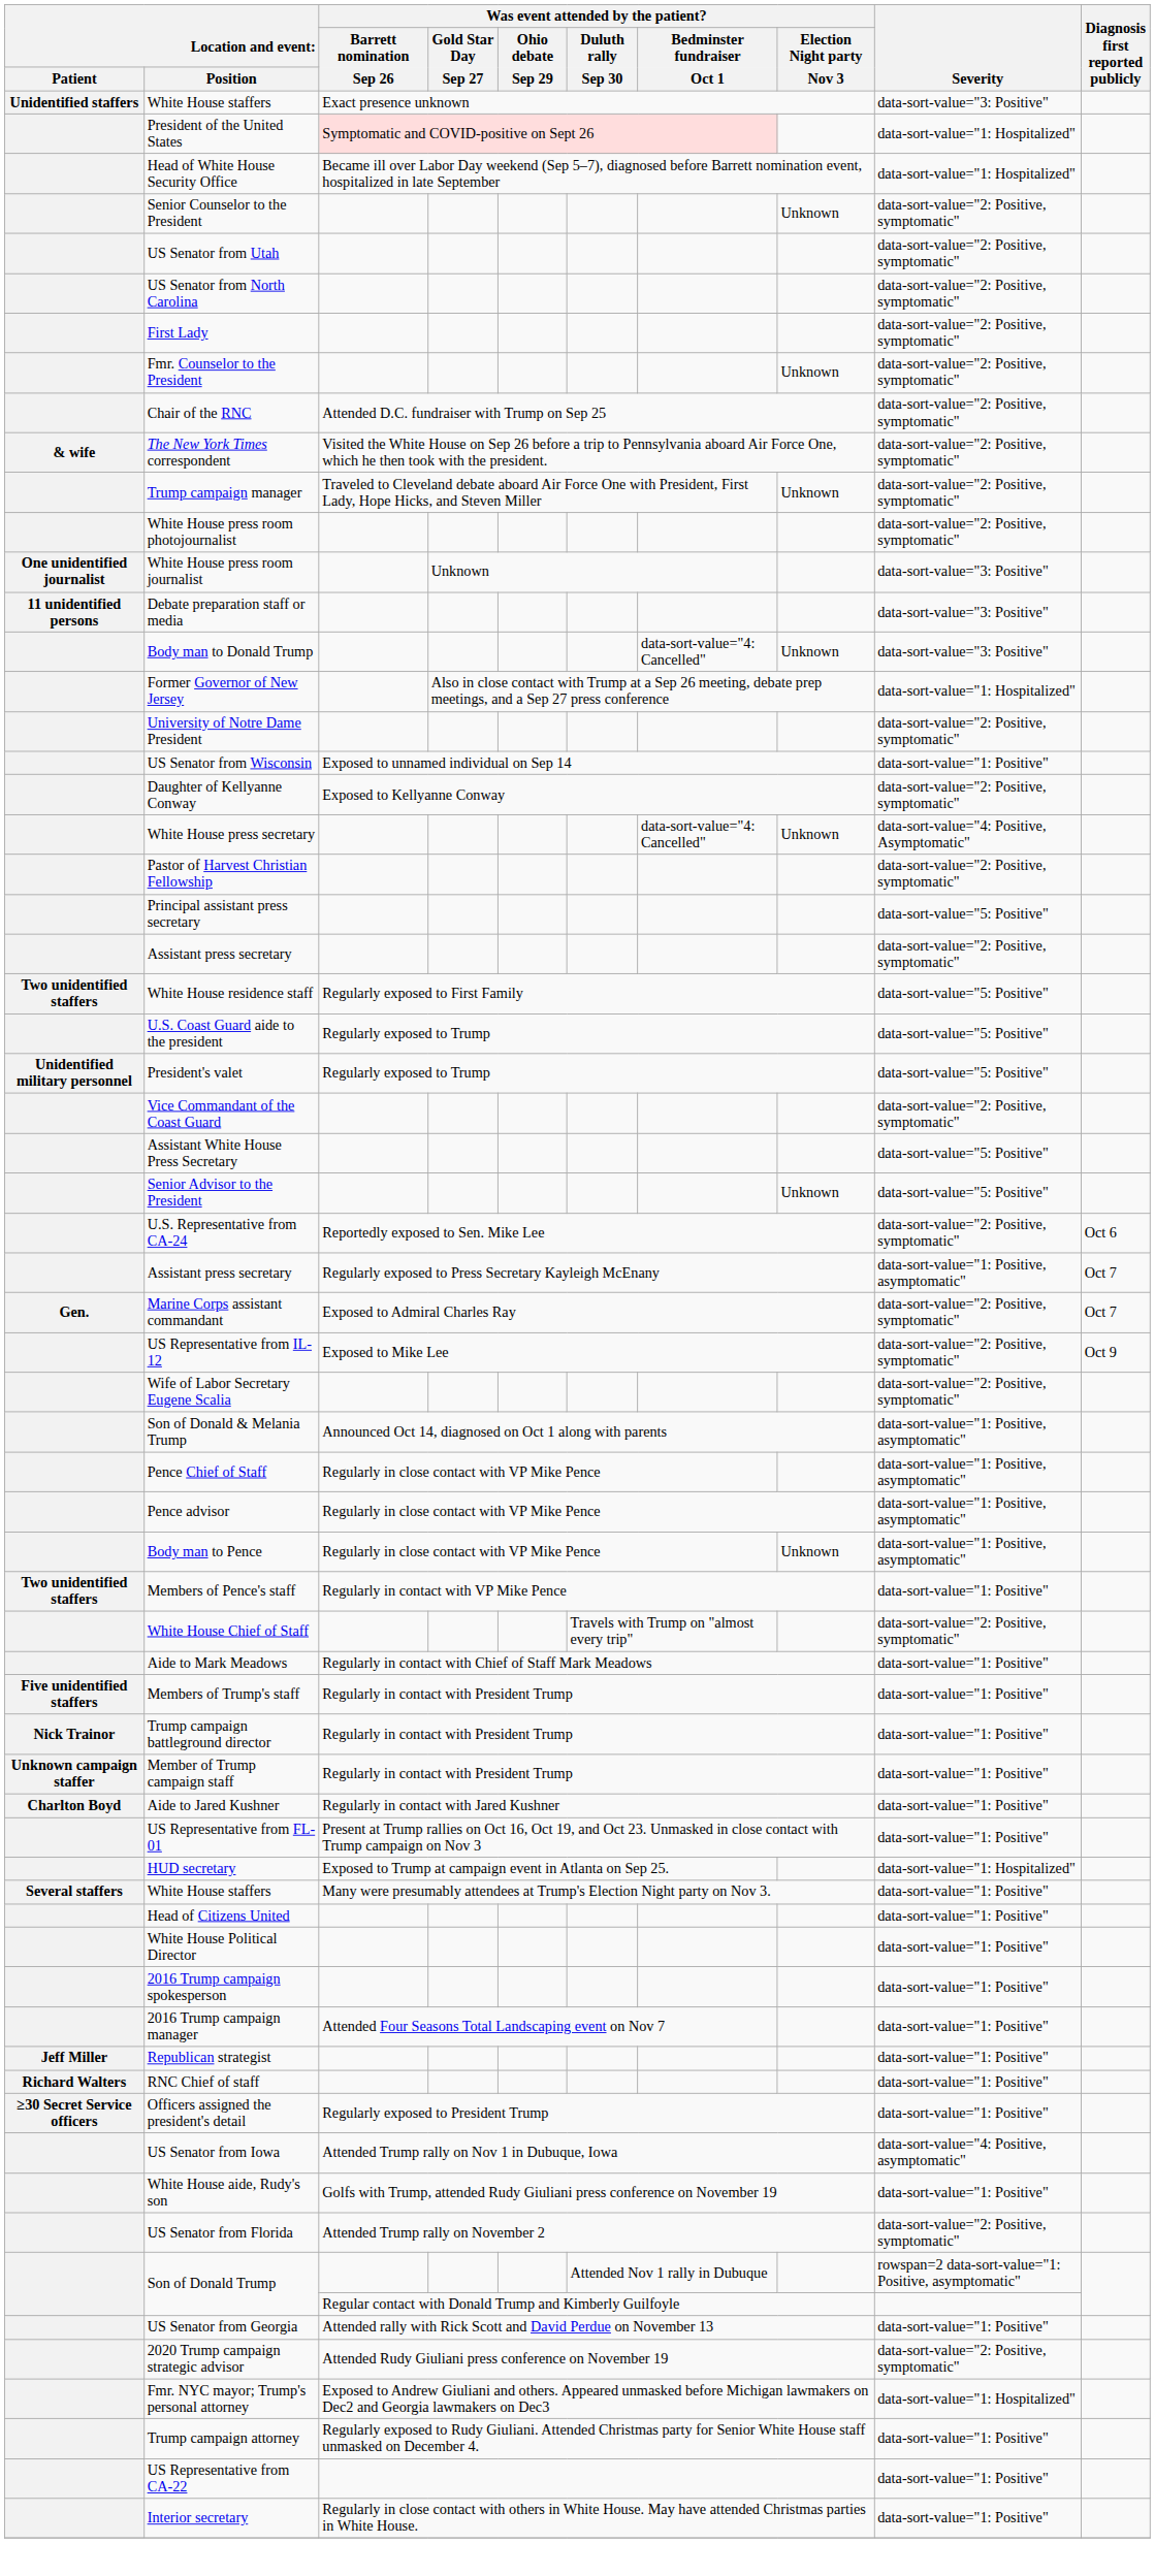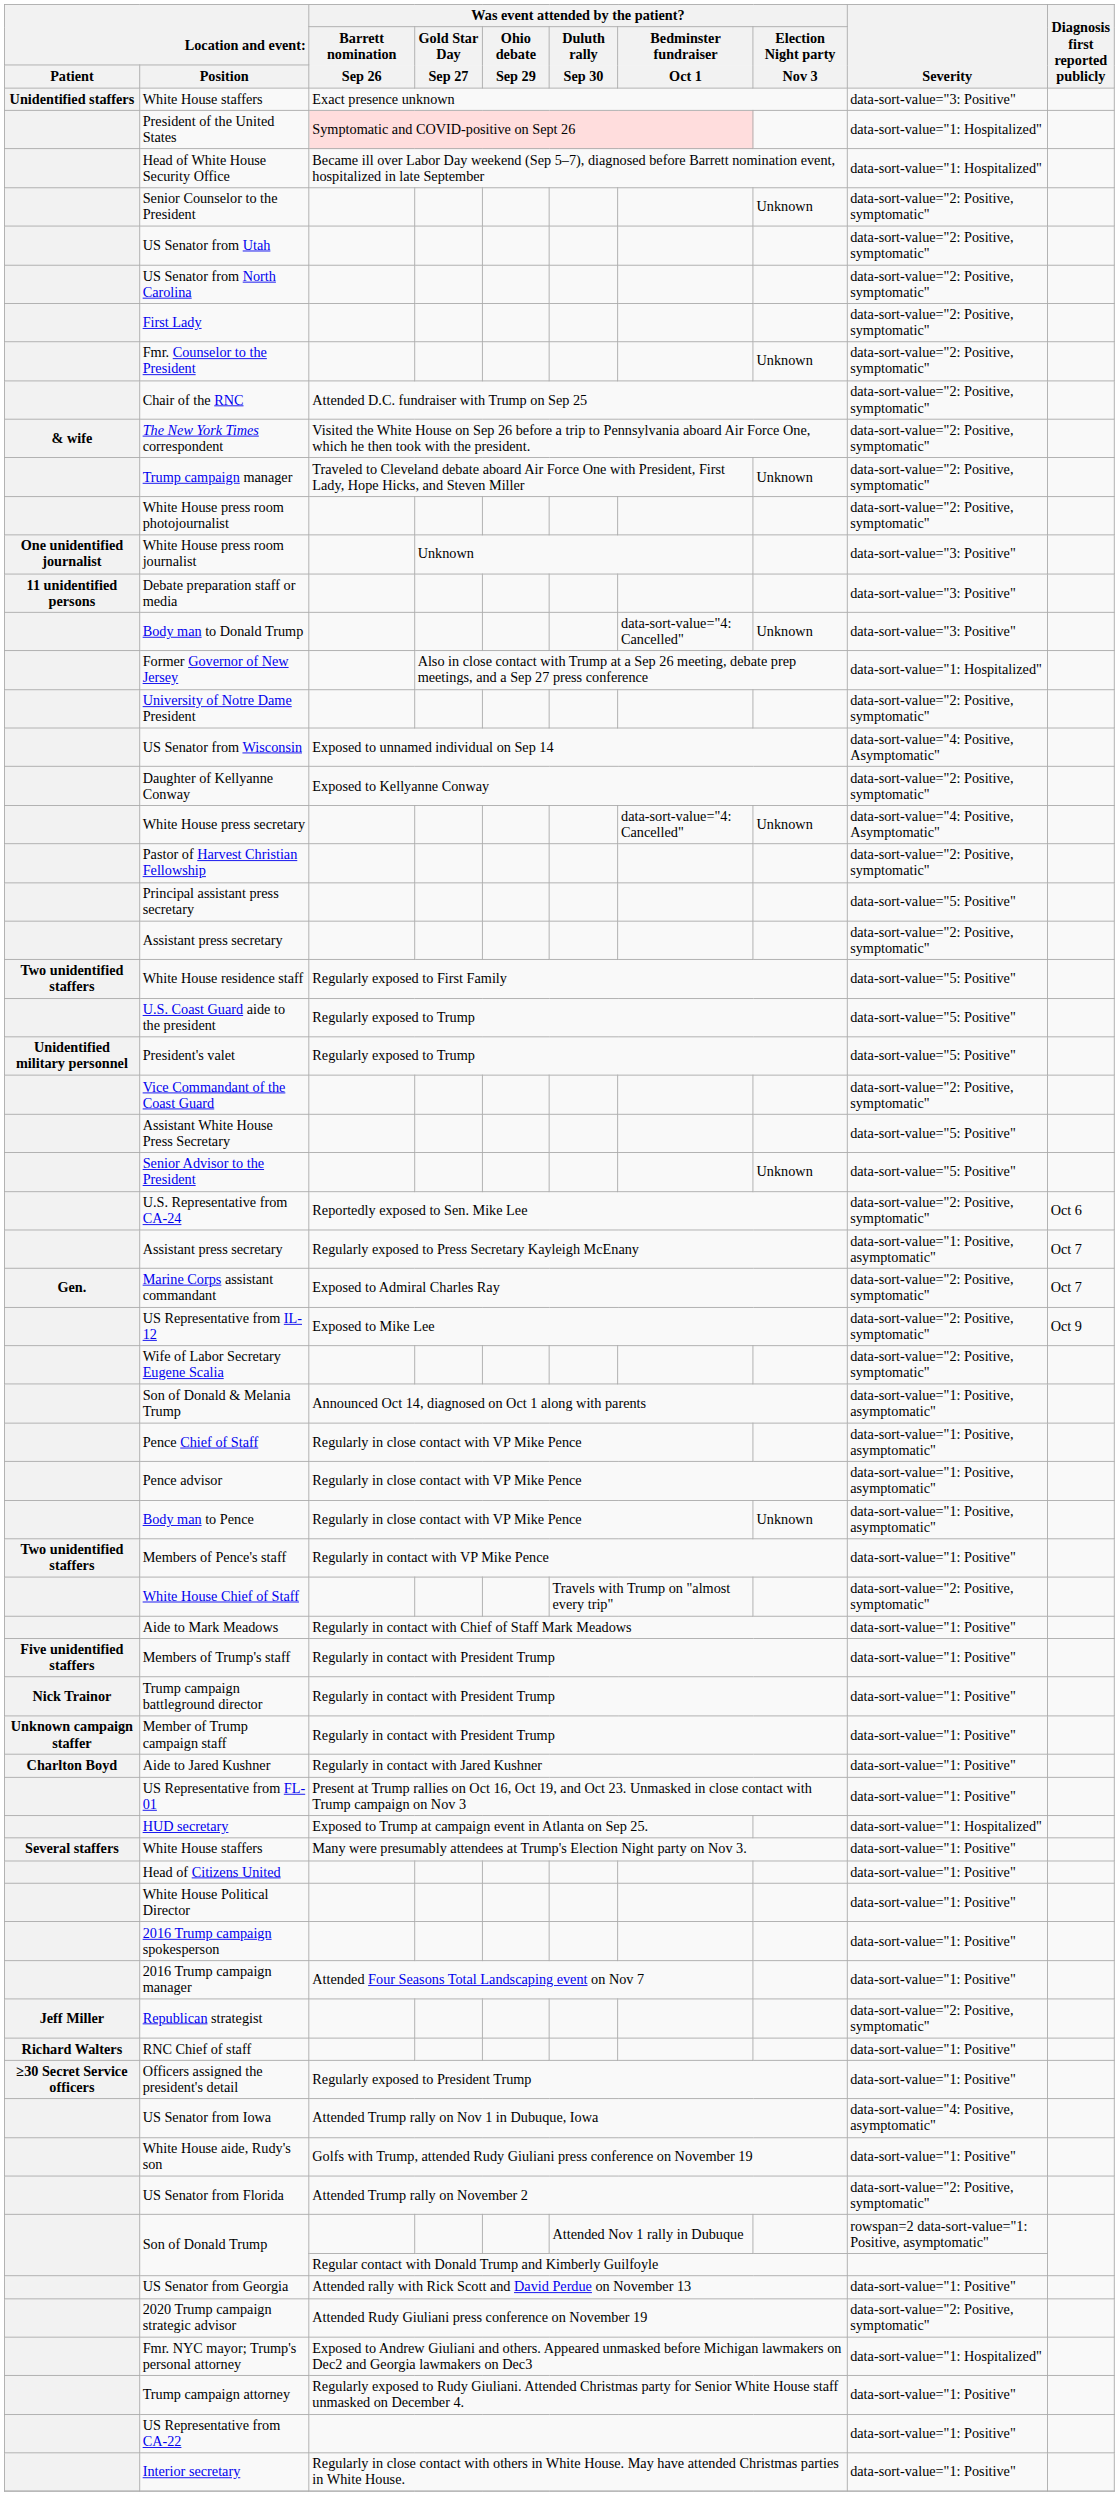US Senator from Wisconsin | Severity: data-sort-value="1: Positive" -> data-sort-value="4: Positive, Asymptomatic"
Republican strategist | Severity: data-sort-value="1: Positive" -> data-sort-value="2: Positive, symptomatic"
